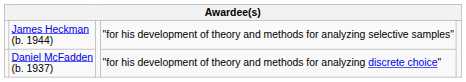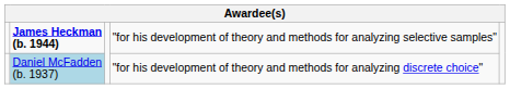James Heckman (b. 1944) | column 2: normal -> bold
Daniel McFadden (b. 1937) | column 2: no background -> lightblue background
